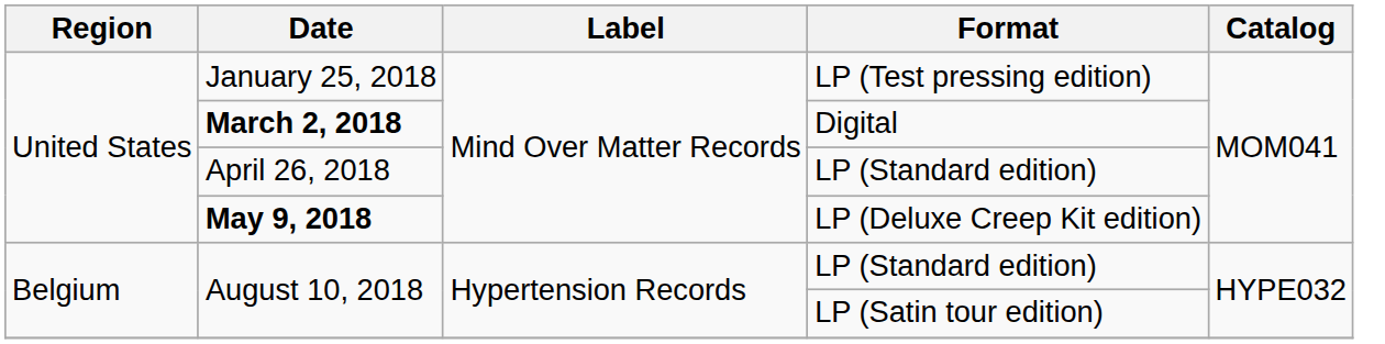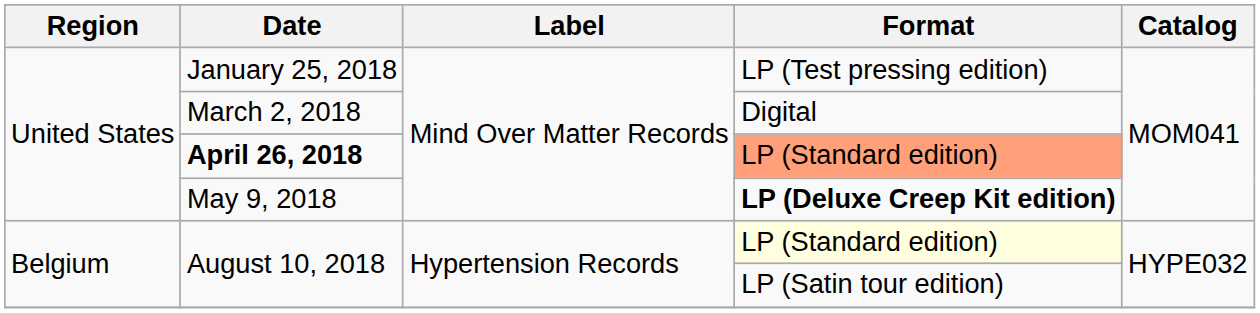March 2, 2018 | Date: bold -> normal
April 26, 2018 | Date: normal -> bold
April 26, 2018 | Format: no background -> lightsalmon background
May 9, 2018 | Date: bold -> normal
May 9, 2018 | Format: normal -> bold
August 10, 2018 / LP (Standard edition) | Format: no background -> lightyellow background
